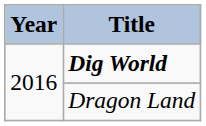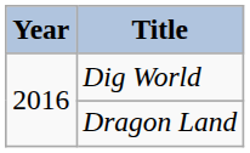Dig World | Title: bold -> normal
